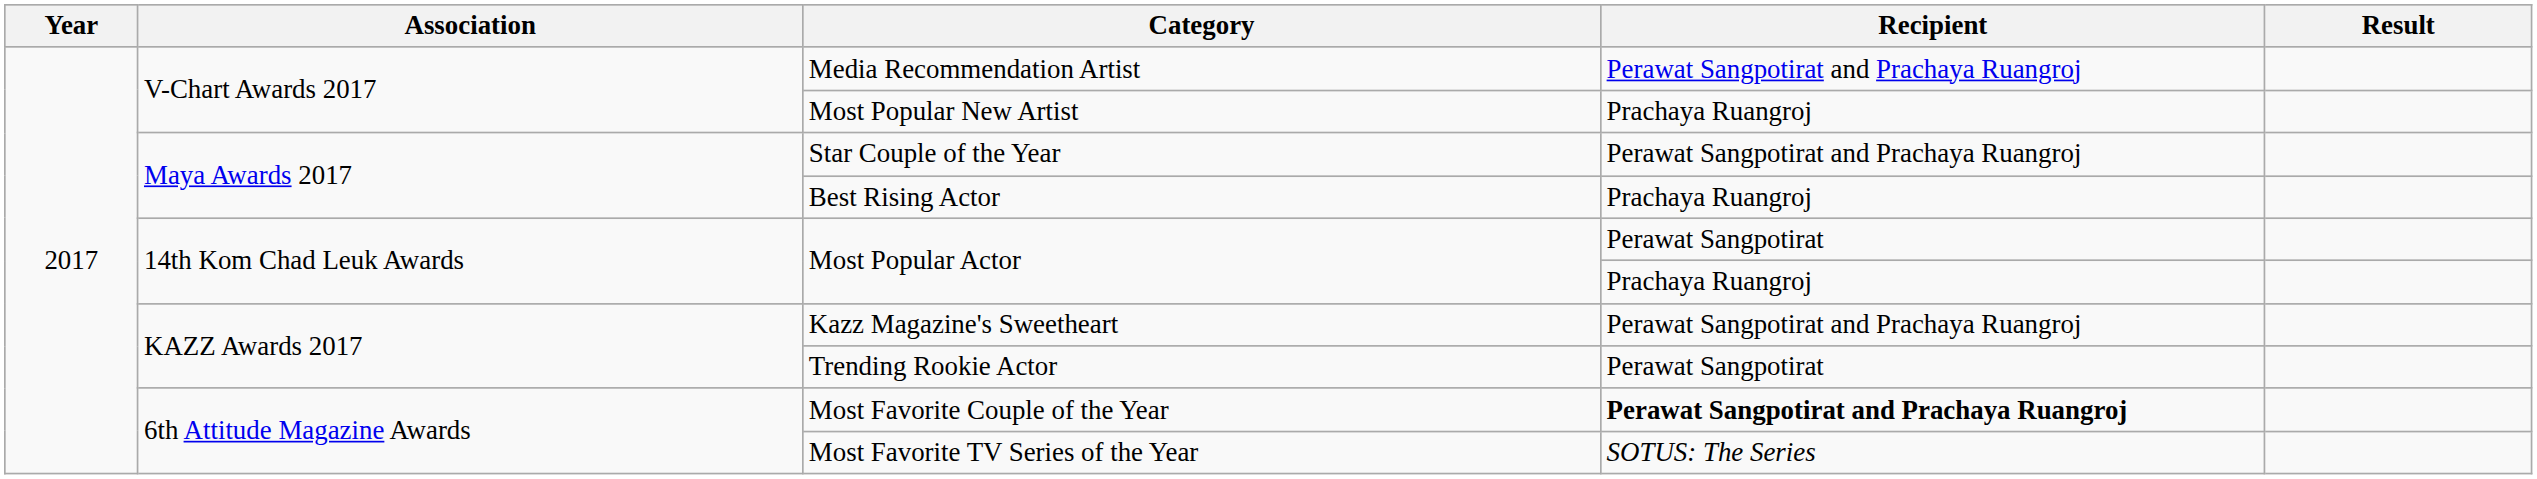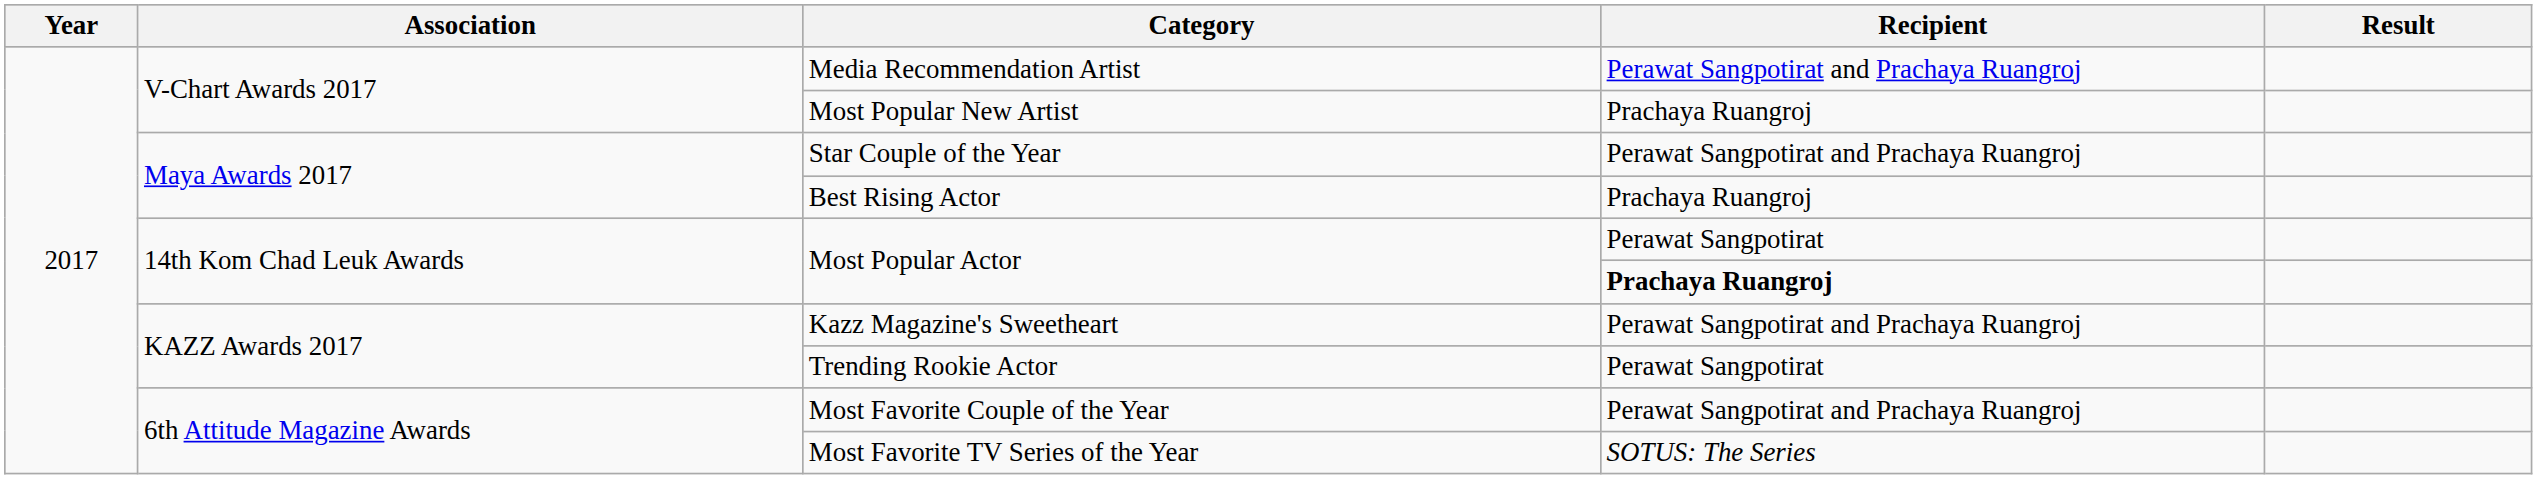Most Popular Actor / Prachaya Ruangroj | Recipient: normal -> bold
Most Favorite Couple of the Year | Recipient: bold -> normal
